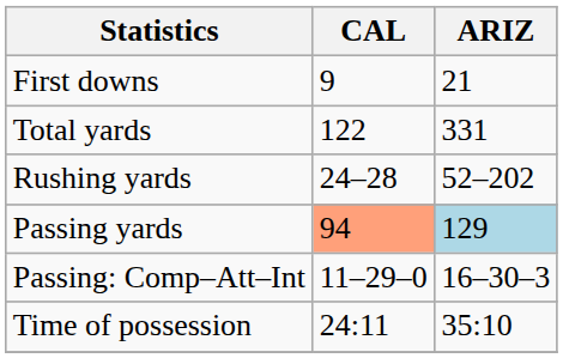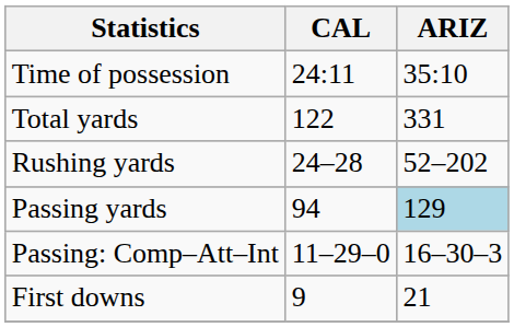rows swapped: First downs <-> Time of possession
Passing yards | CAL: lightsalmon background -> no background
